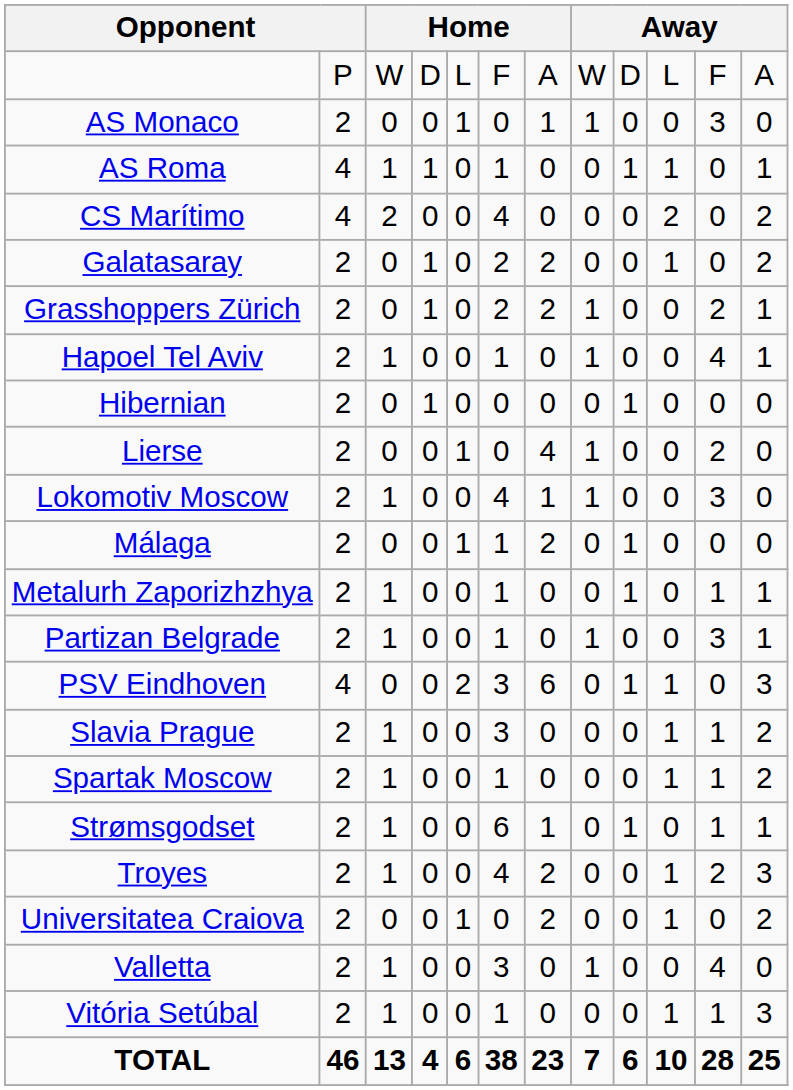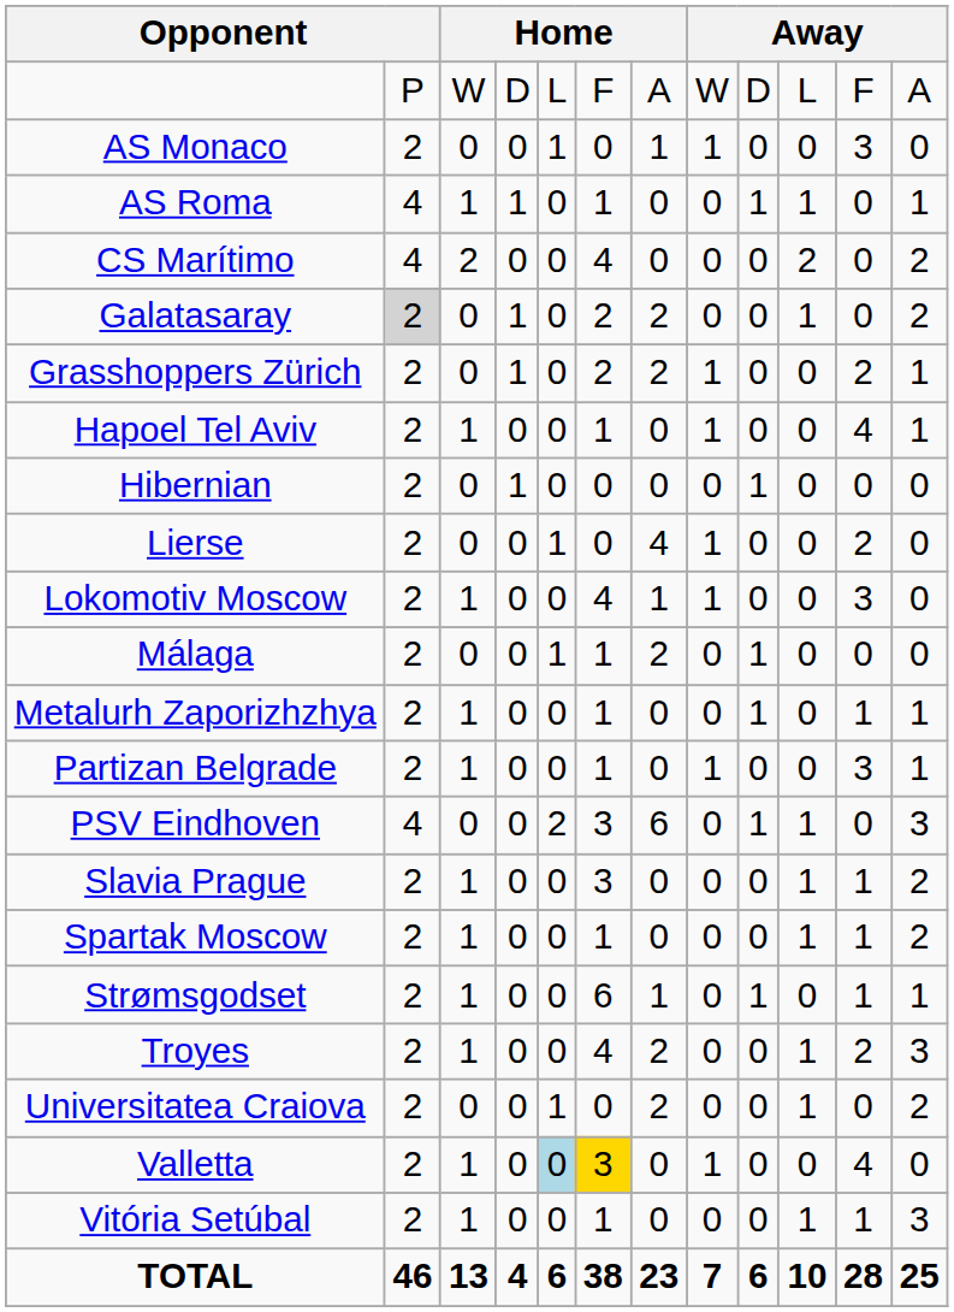Galatasaray | column 2: no background -> lightgrey background
Valletta | column 5: no background -> lightblue background
Valletta | column 6: no background -> gold background
